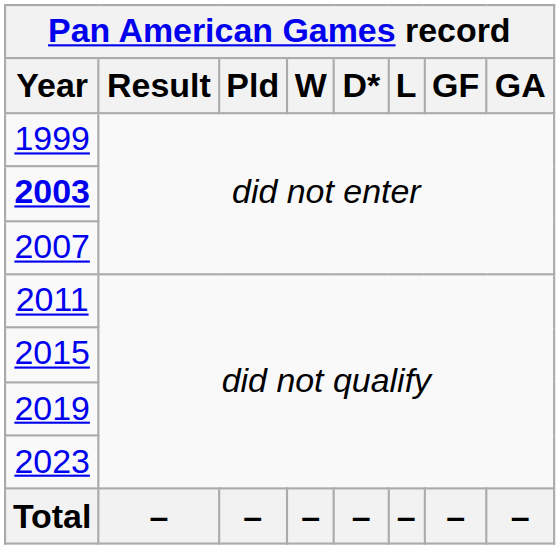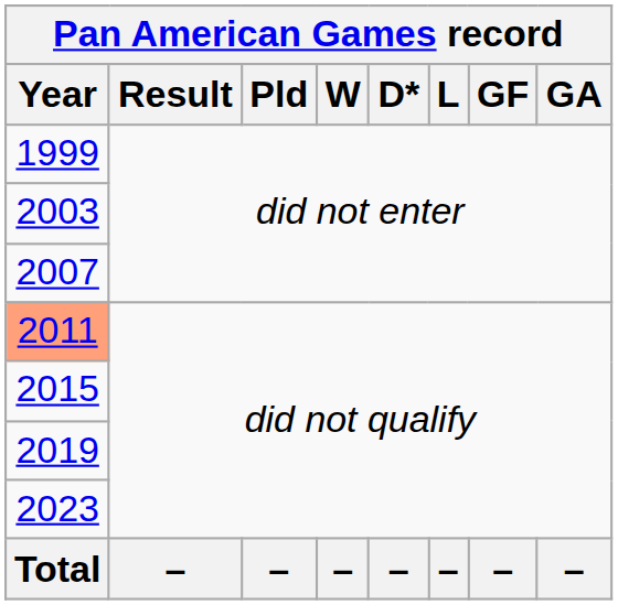2003 | Year: bold -> normal
2011 | Year: no background -> lightsalmon background
